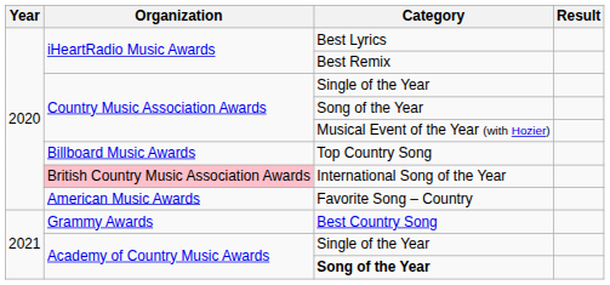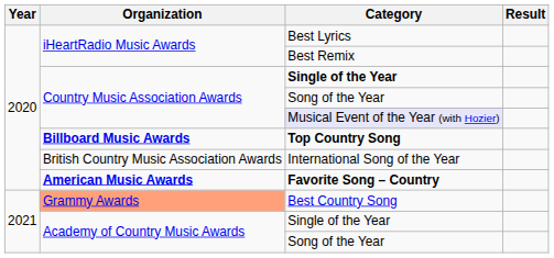Country Music Association Awards / Single of the Year | Category: normal -> bold
Musical Event of the Year (with Hozier) | Category: no background -> lavender background
Top Country Song | Organization: normal -> bold
Top Country Song | Category: normal -> bold
International Song of the Year | Organization: pink background -> no background
Favorite Song – Country | Organization: normal -> bold
Favorite Song – Country | Category: normal -> bold
Best Country Song | Organization: no background -> lightsalmon background
Academy of Country Music Awards / Song of the Year | Category: bold -> normal
